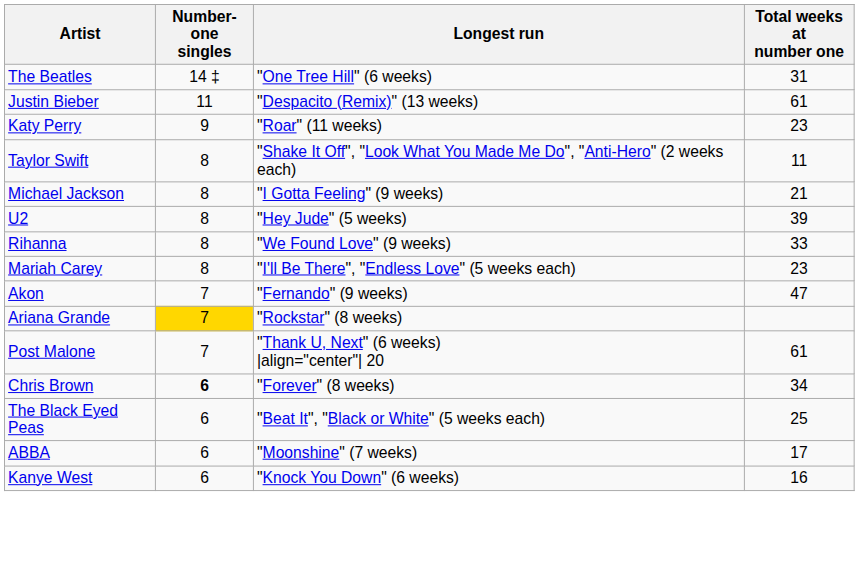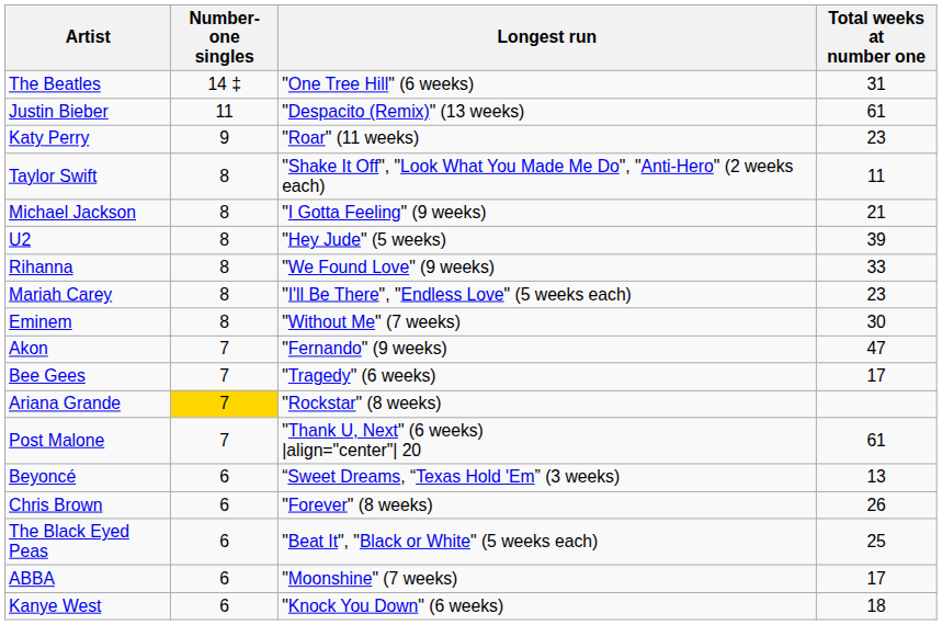+ row: Eminem | 8 | "Without Me" (7 weeks) | 30
+ row: Bee Gees | 7 | "Tragedy" (6 weeks) | 17
+ row: Beyoncé | 6 | “Sweet Dreams, “Texas Hold 'Em” (3 weeks) | 13
Chris Brown | Number-one singles: bold -> normal
Chris Brown | Total weeks at number one: 34 -> 26
Kanye West | Total weeks at number one: 16 -> 18
